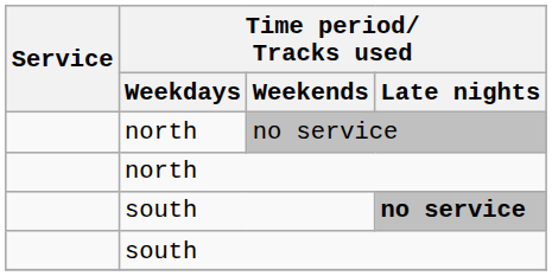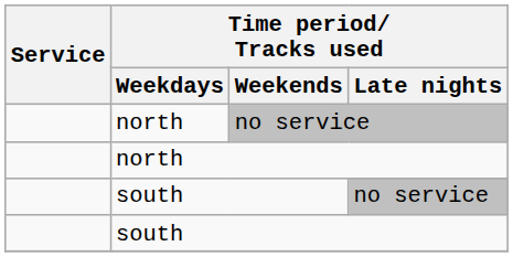south / no service | Time period/ Tracks used / Late nights: bold -> normal
